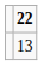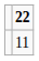row 2 | 22: 13 -> 11
